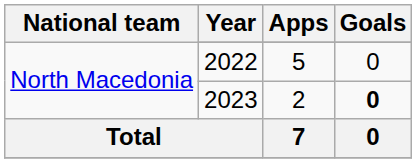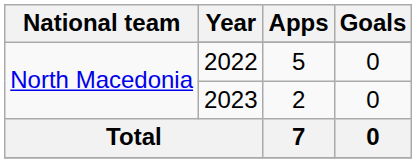2023 | Goals: bold -> normal
